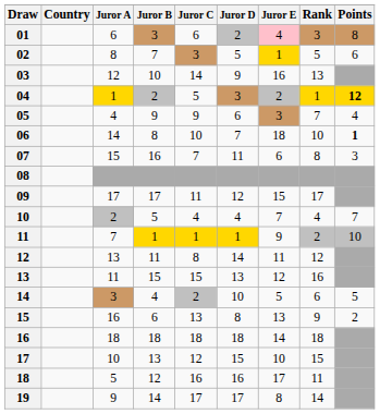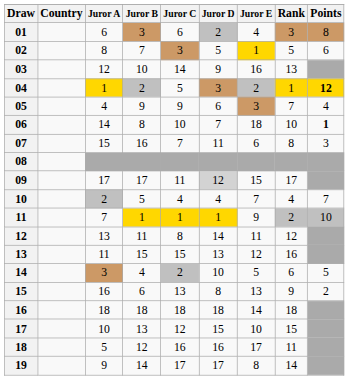01 | Juror E: pink background -> no background
09 | Juror D: no background -> lightgrey background
